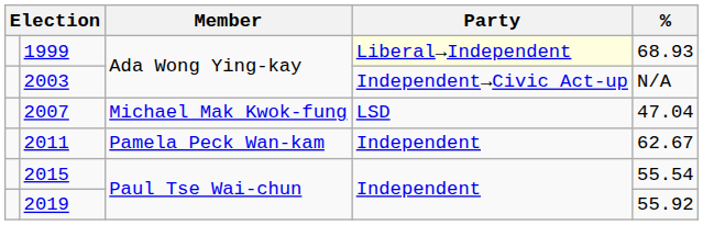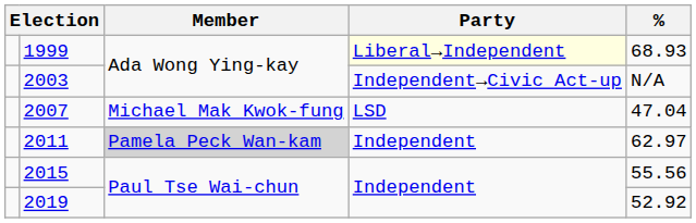2011 | Member: no background -> lightgrey background
2011 | %: 62.67 -> 62.97
2015 | %: 55.54 -> 55.56
2019 | %: 55.92 -> 52.92
